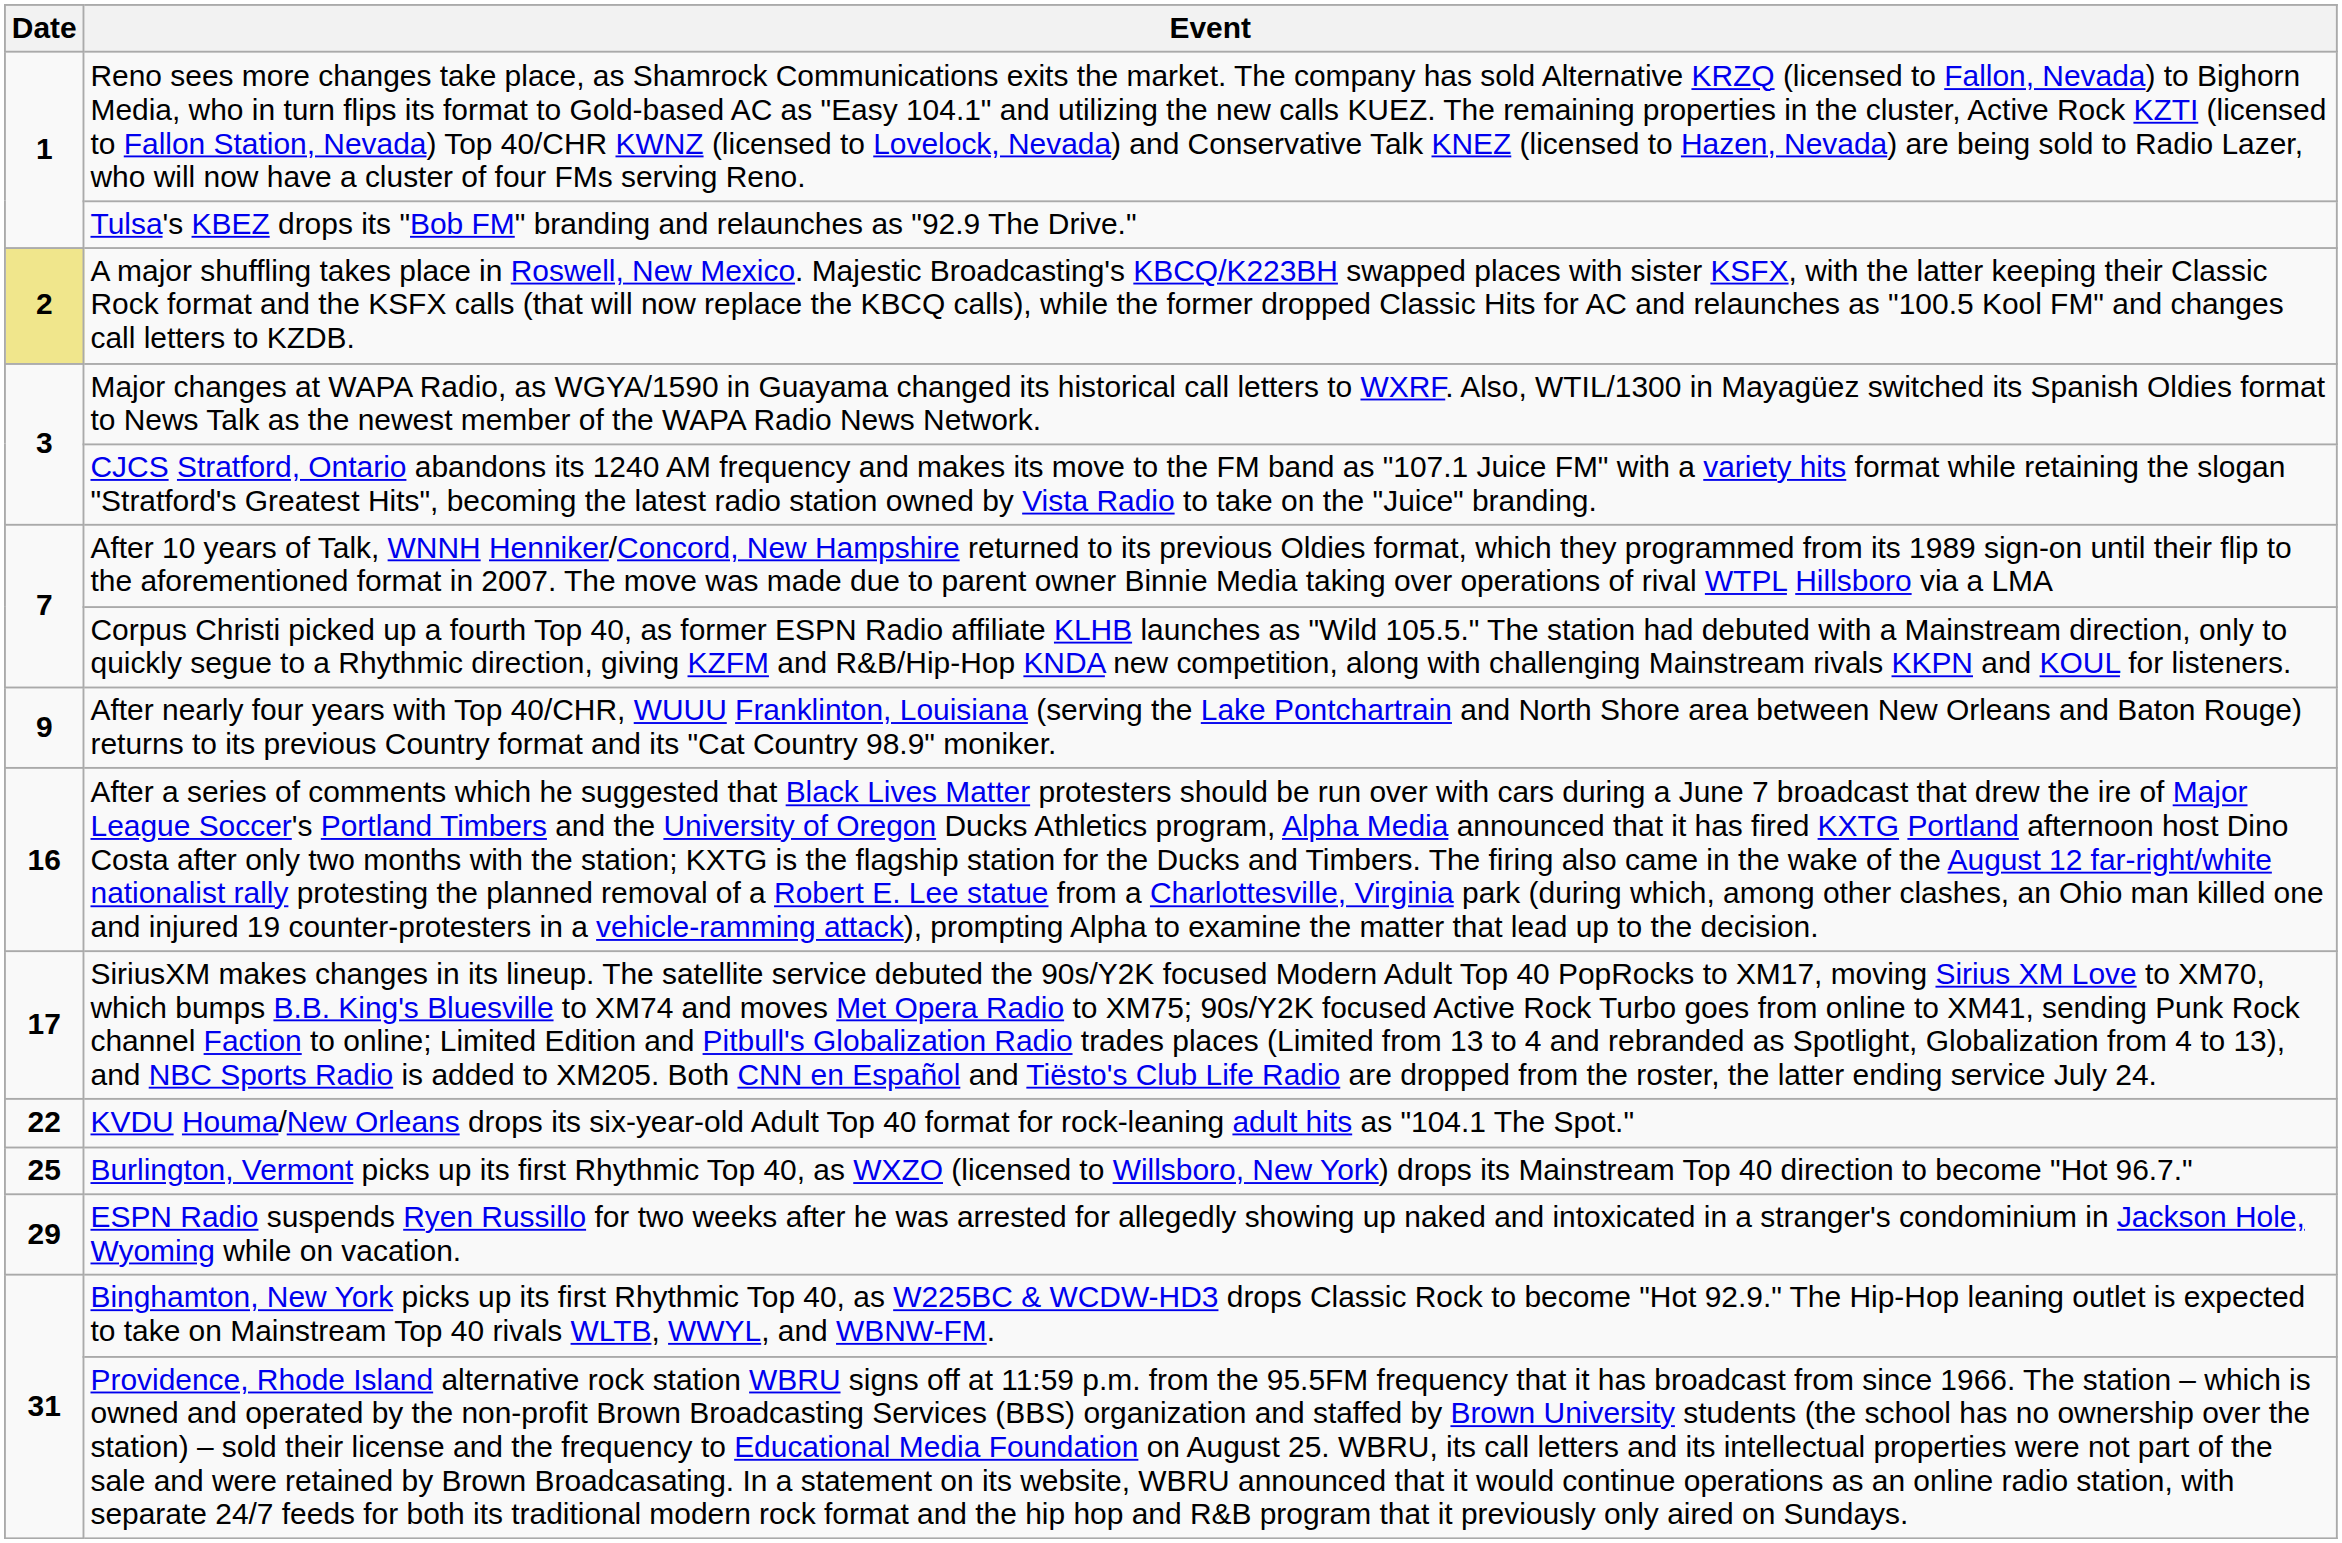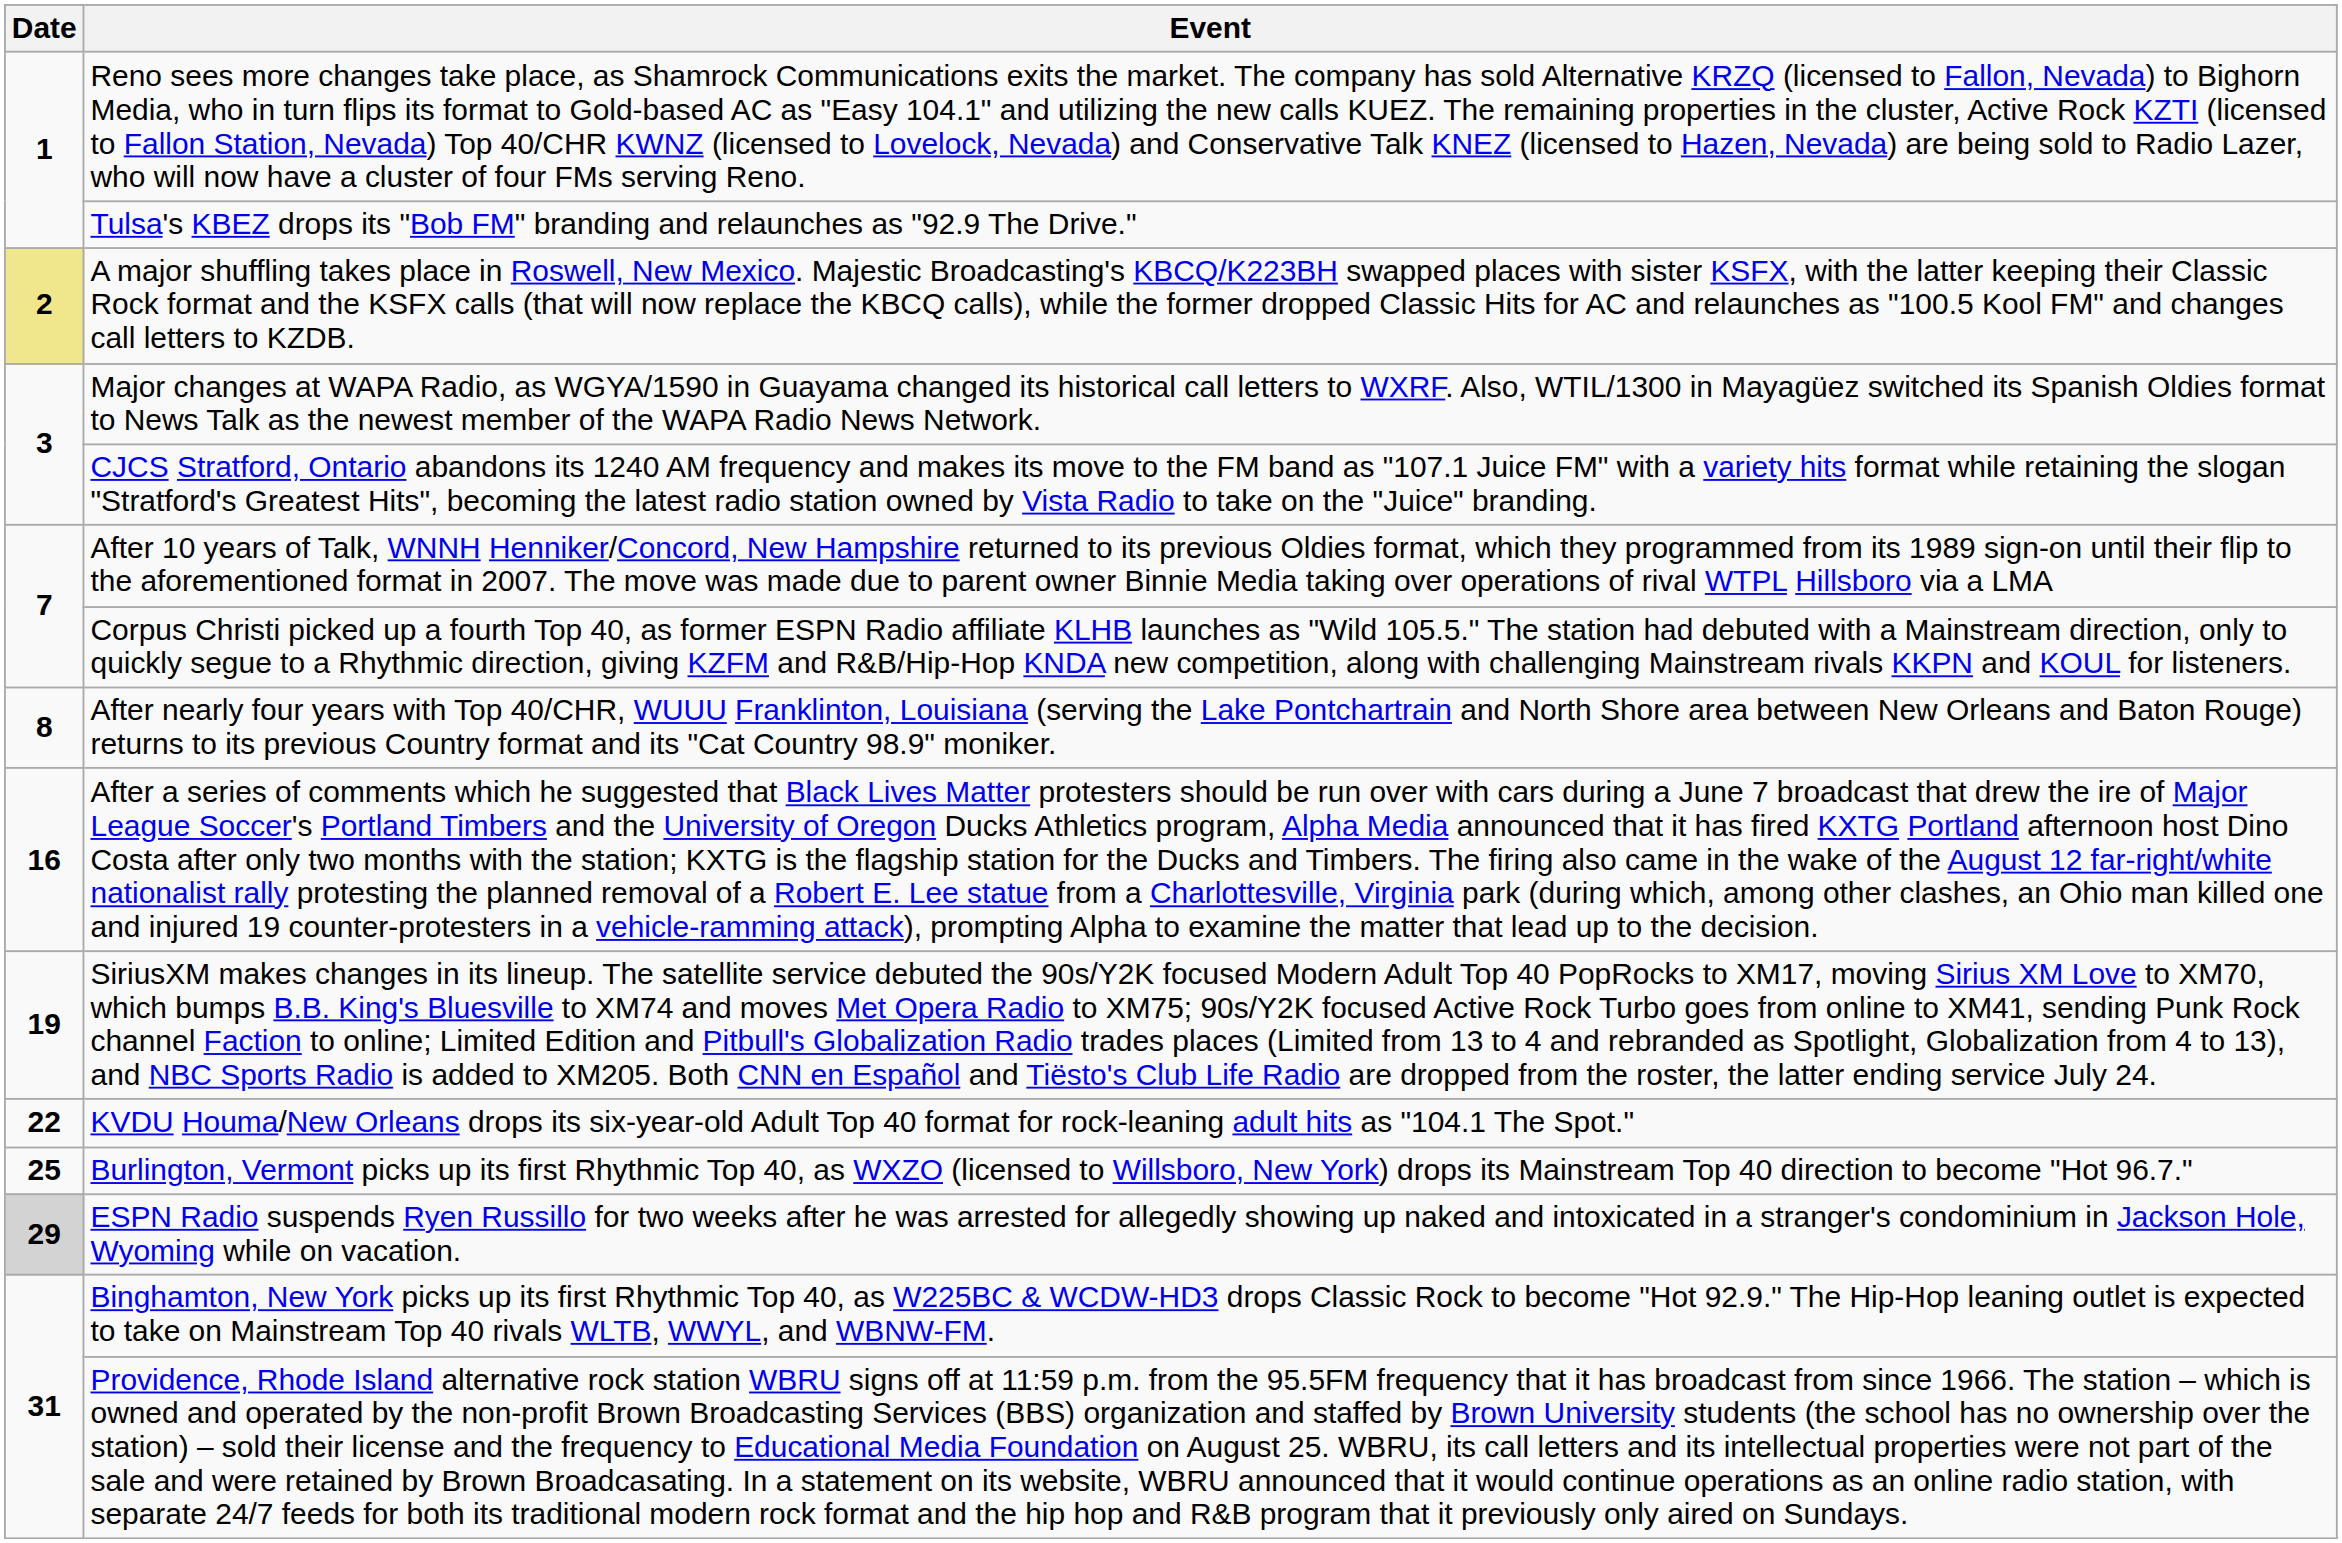row 9 | Date: 9 -> 8
row 11 | Date: 17 -> 19
row 14 | Date: no background -> lightgrey background
